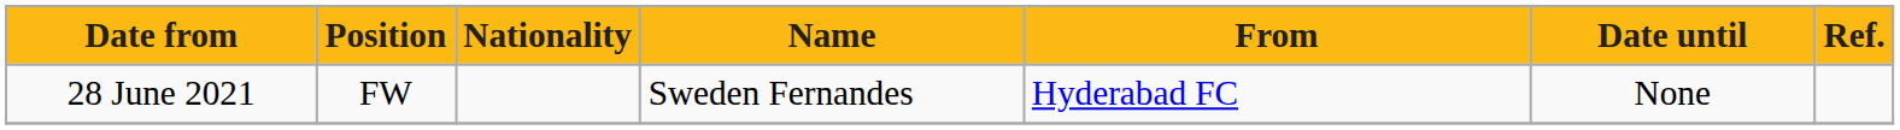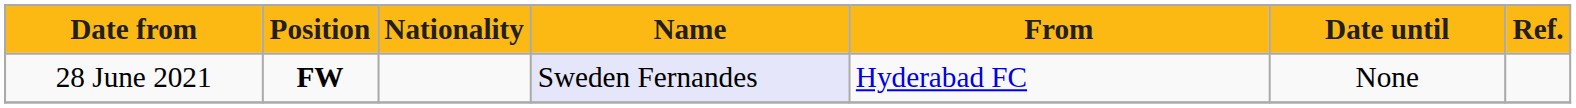28 June 2021 | Position: normal -> bold
28 June 2021 | Name: no background -> lavender background
